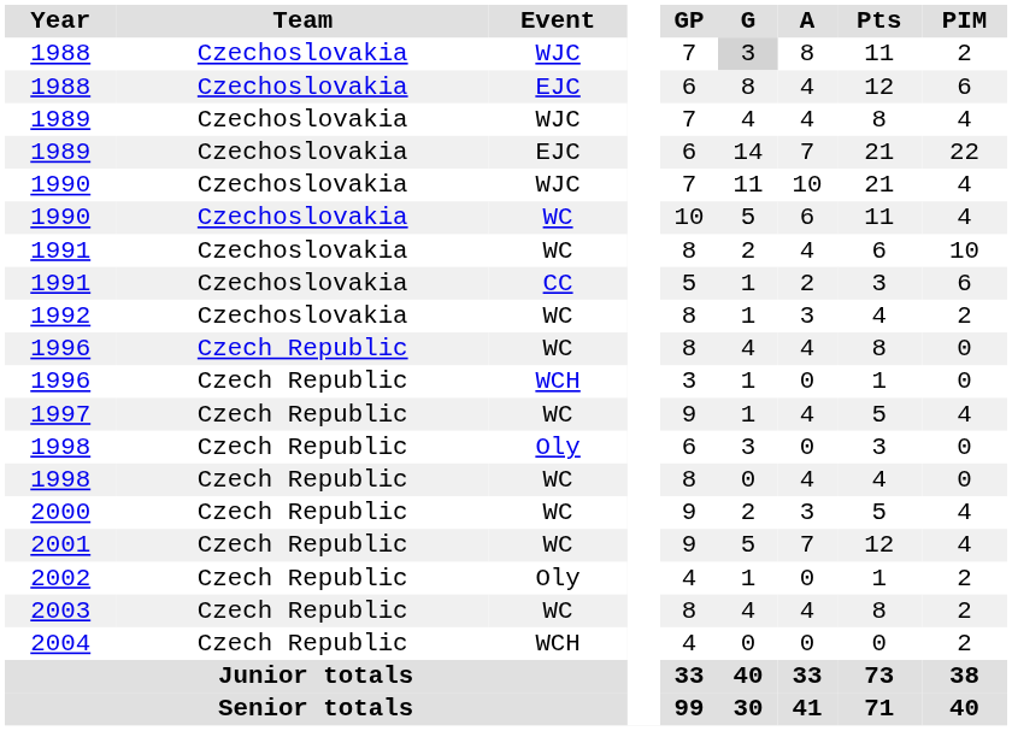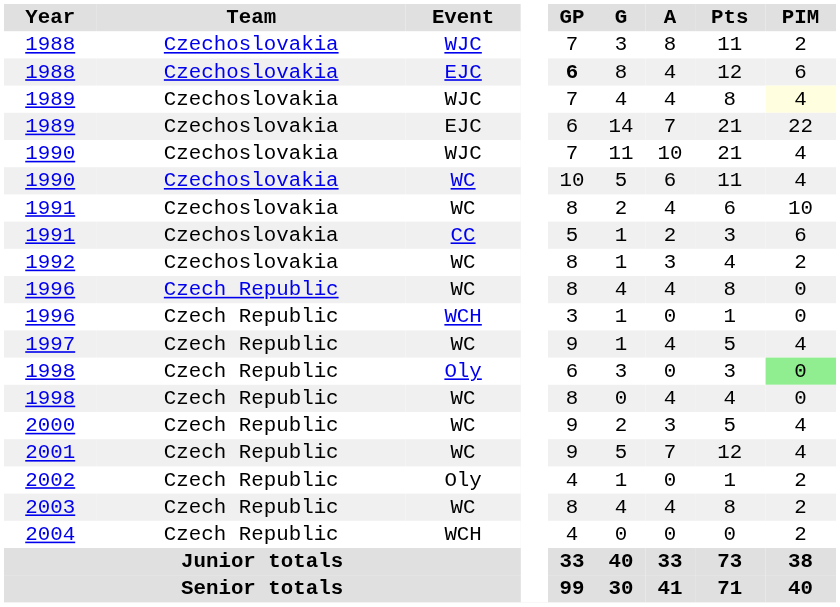1988 / WJC | G: lightgrey background -> no background
1988 / EJC | GP: normal -> bold
1989 / WJC | PIM: no background -> lightyellow background
1998 / Oly | PIM: no background -> lightgreen background
